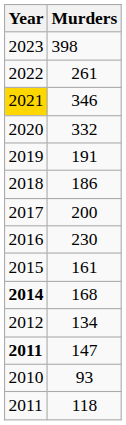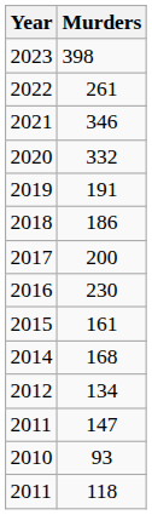346 | Year: gold background -> no background
168 | Year: bold -> normal
147 | Year: bold -> normal
